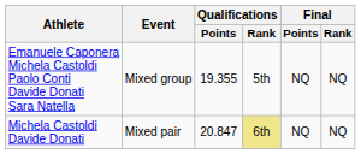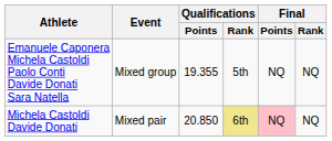Michela Castoldi Davide Donati | Qualifications / Points: 20.847 -> 20.850
Michela Castoldi Davide Donati | Final / Points: no background -> pink background
